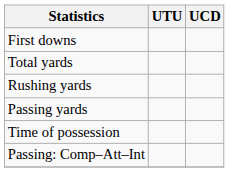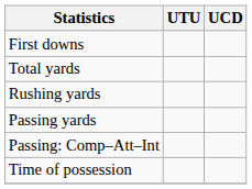rows swapped: Passing: Comp–Att–Int <-> Time of possession
